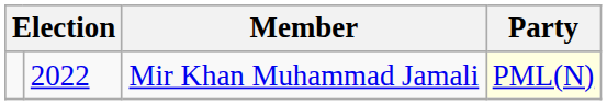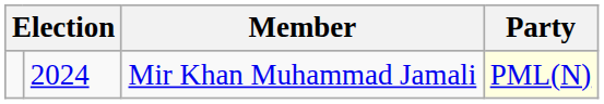Mir Khan Muhammad Jamali | column 2: 2022 -> 2024
